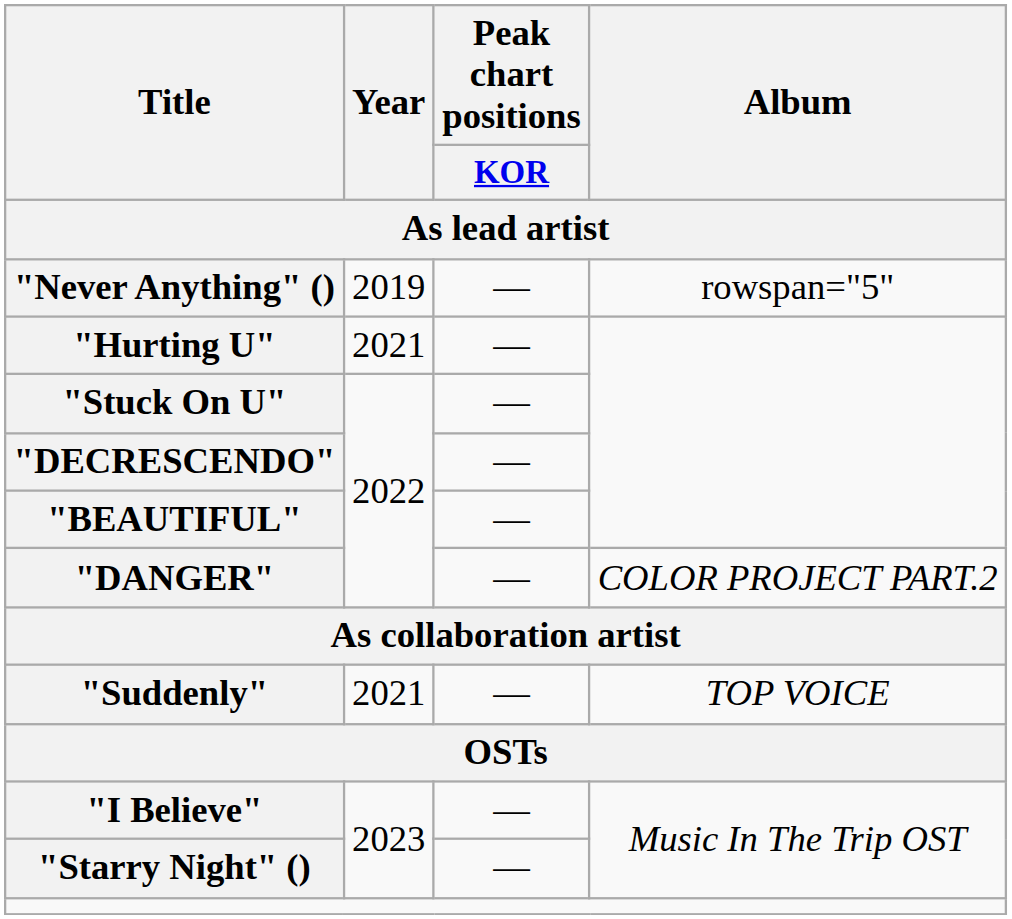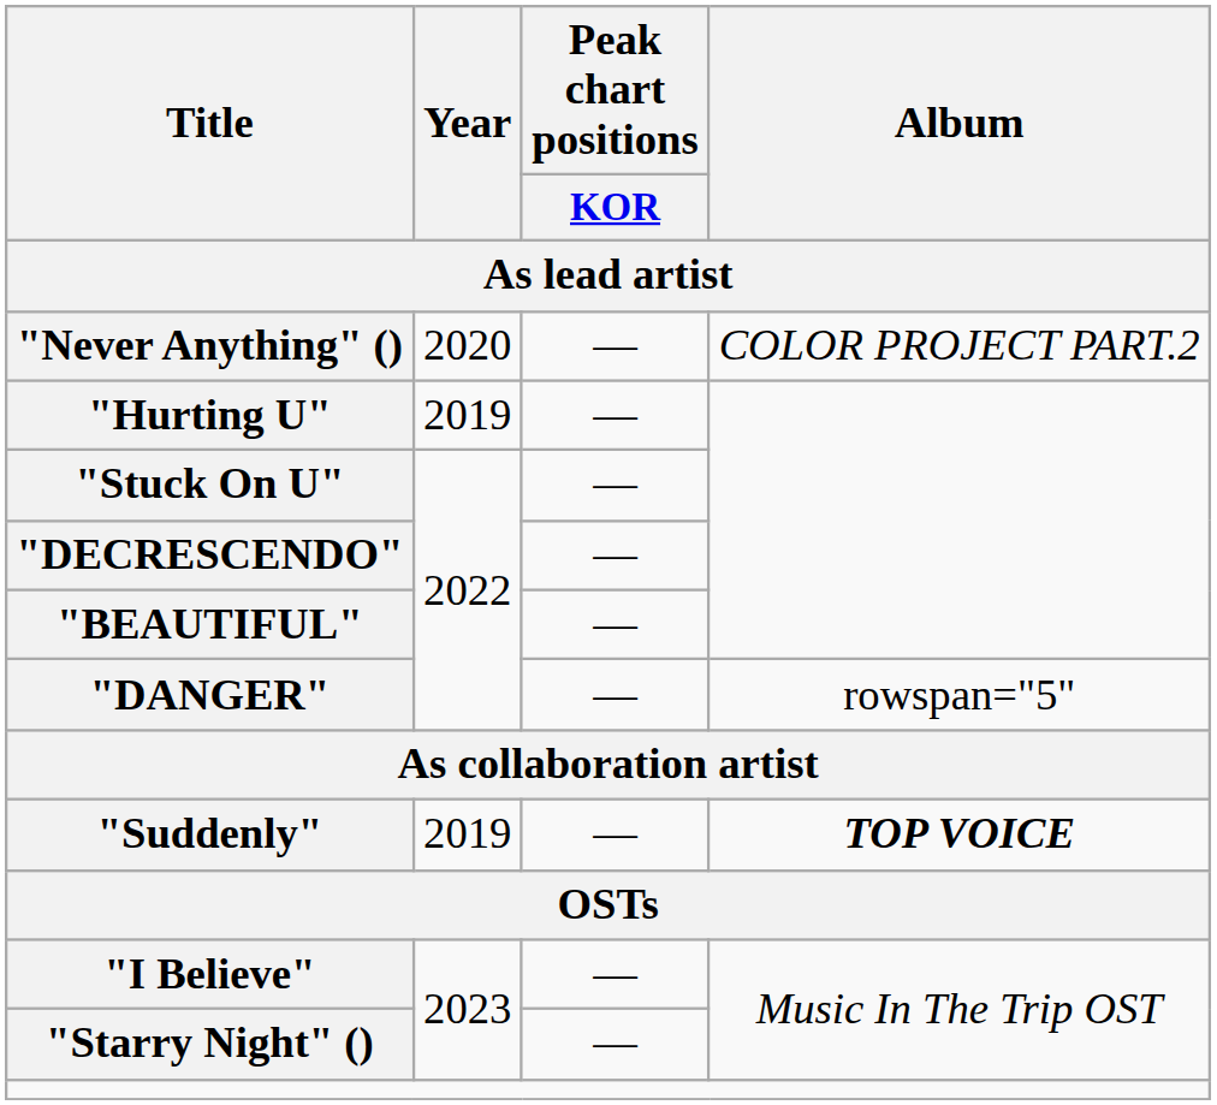"Never Anything" () | Year: 2019 -> 2020
"Never Anything" () | Album: rowspan="5" -> COLOR PROJECT PART.2
"Hurting U" | Year: 2021 -> 2019
"DANGER" | Album: COLOR PROJECT PART.2 -> rowspan="5"
"Suddenly" | Year: 2021 -> 2019
"Suddenly" | Album: normal -> bold
